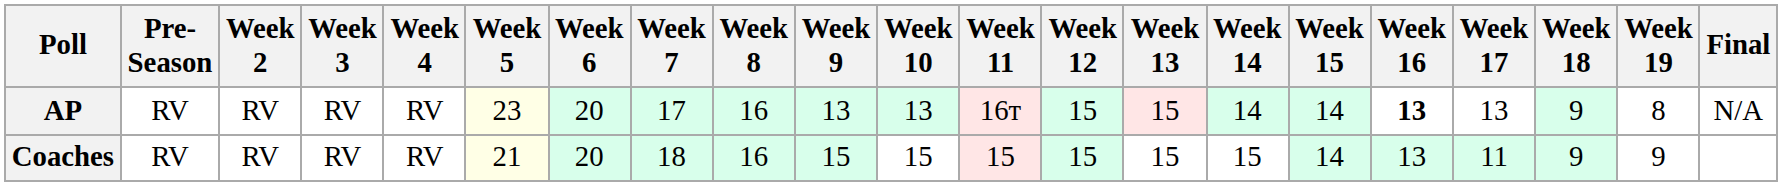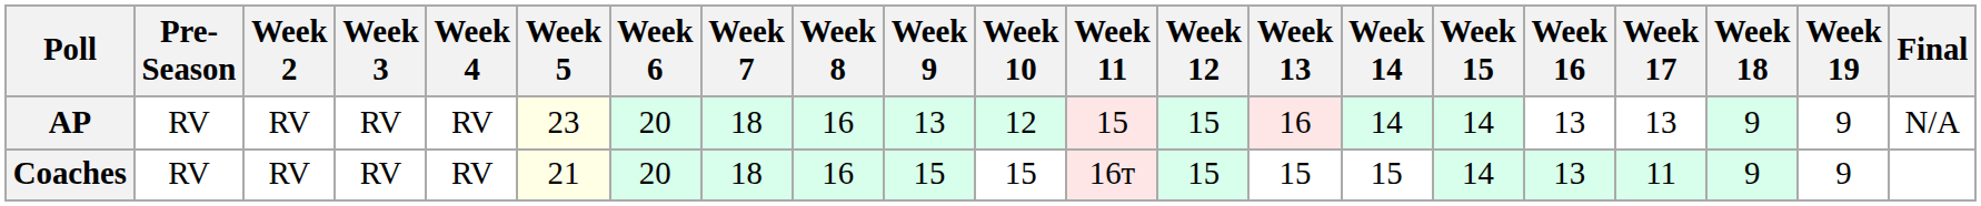AP | Week 7: 17 -> 18
AP | Week 10: 13 -> 12
AP | Week 11: 16т -> 15
AP | Week 13: 15 -> 16
AP | Week 16: bold -> normal
AP | Week 19: 8 -> 9
Coaches | Week 11: 15 -> 16т
